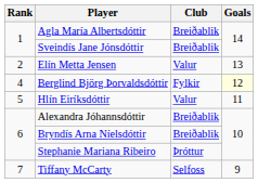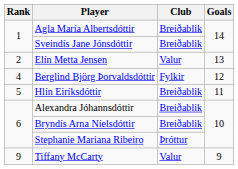Berglind Björg Þorvaldsdóttir | Goals: lightyellow background -> no background
Hlín Eiríksdóttir | Club: Valur -> Breiðablik
Tiffany McCarty | Rank: 7 -> 9
Tiffany McCarty | Club: Selfoss -> Valur
